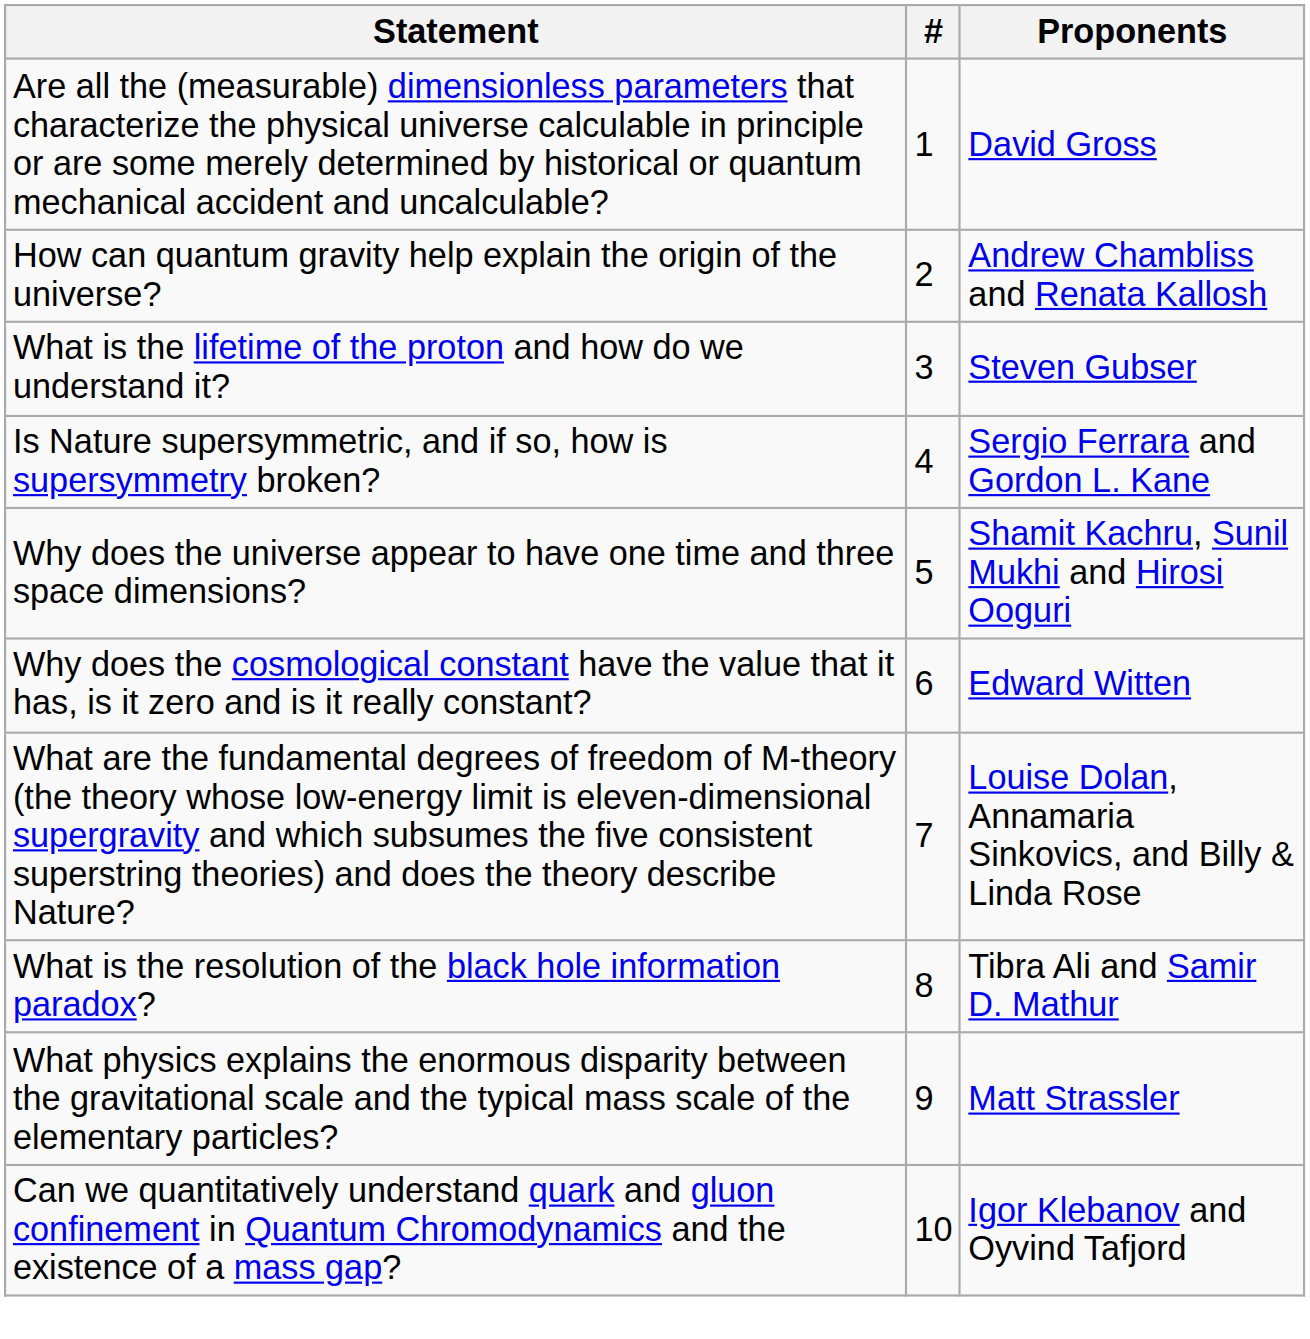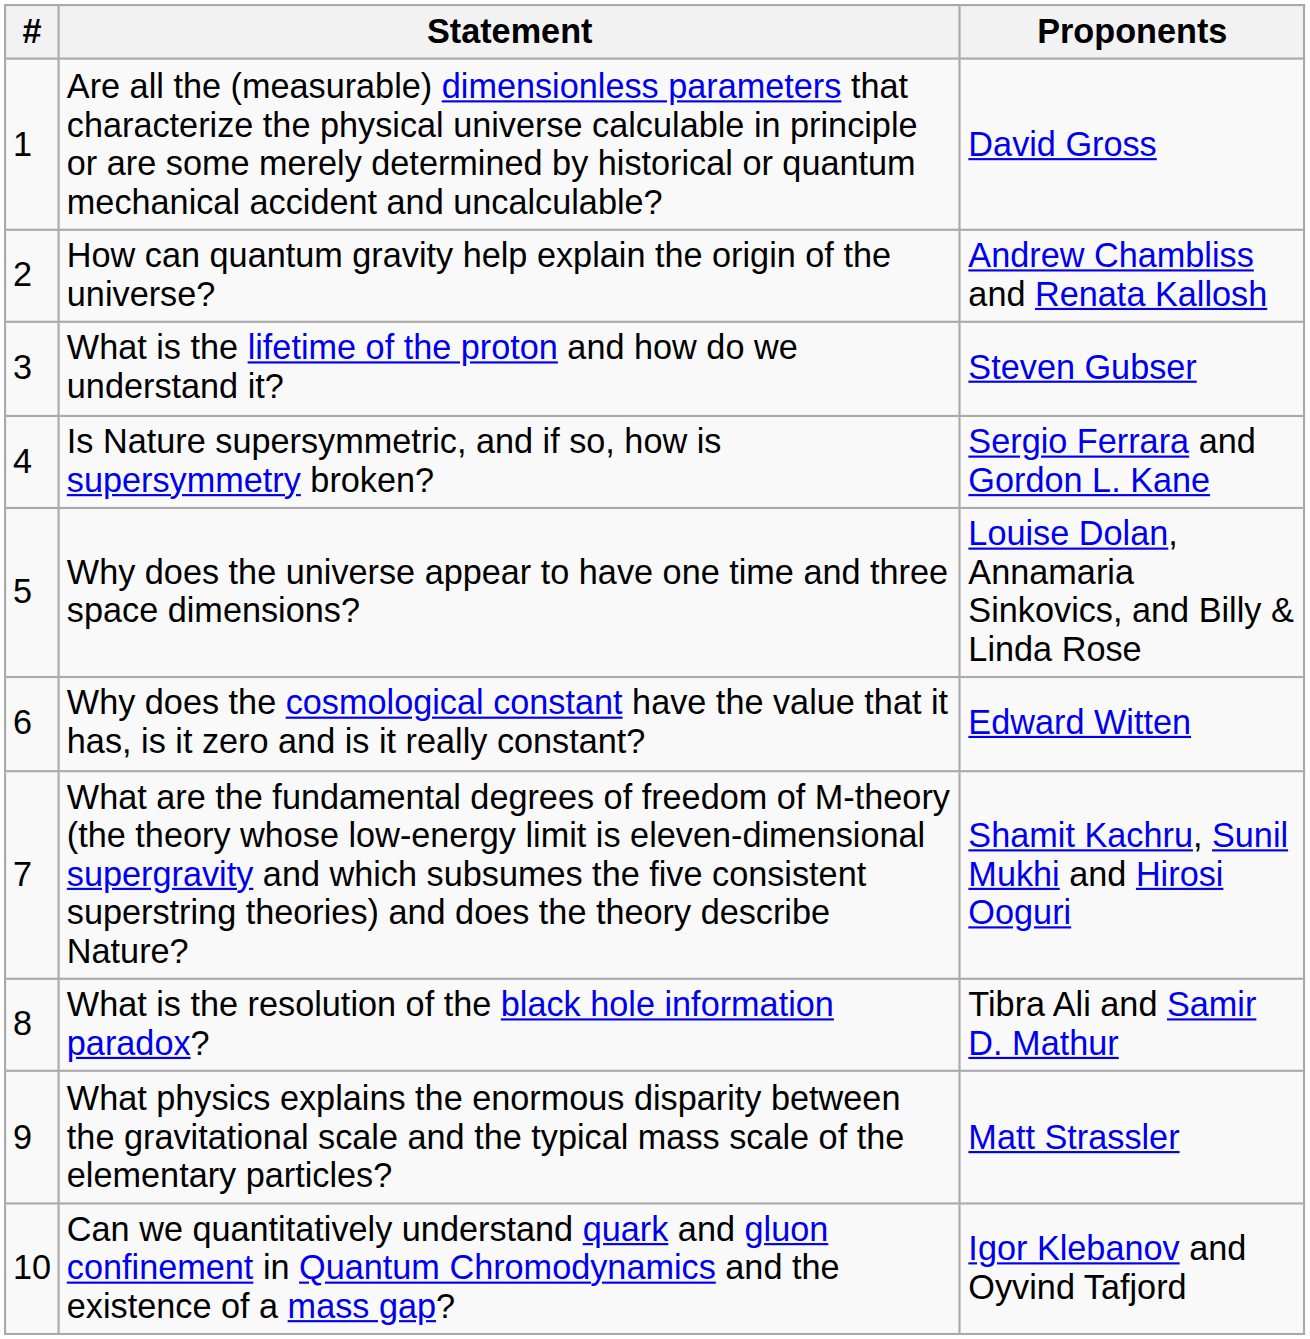columns swapped: # <-> Statement
row 6 | Proponents: Shamit Kachru, Sunil Mukhi and Hirosi Ooguri -> Louise Dolan, Annamaria Sinkovics, and Billy & Linda Rose
row 8 | Proponents: Louise Dolan, Annamaria Sinkovics, and Billy & Linda Rose -> Shamit Kachru, Sunil Mukhi and Hirosi Ooguri
